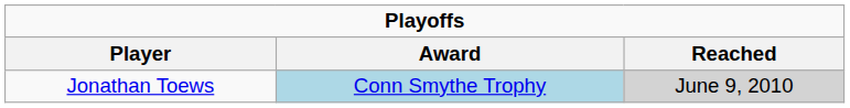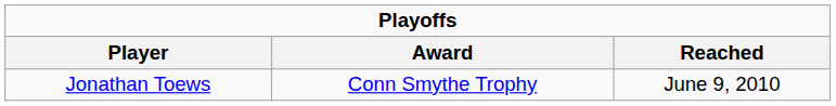Jonathan Toews | Award: lightblue background -> no background
Jonathan Toews | Reached: lightgrey background -> no background
